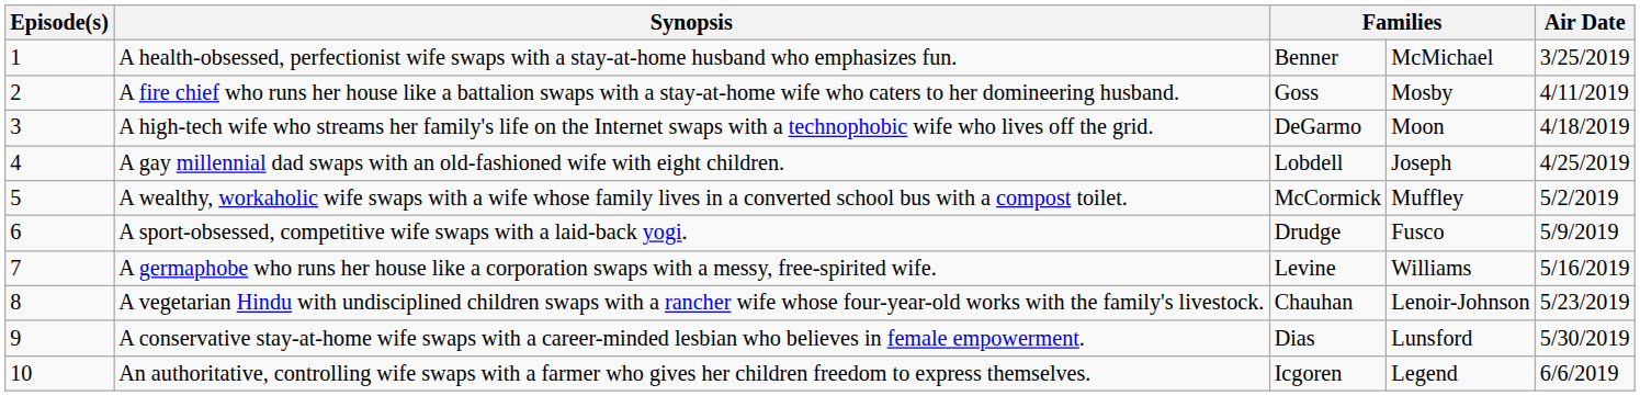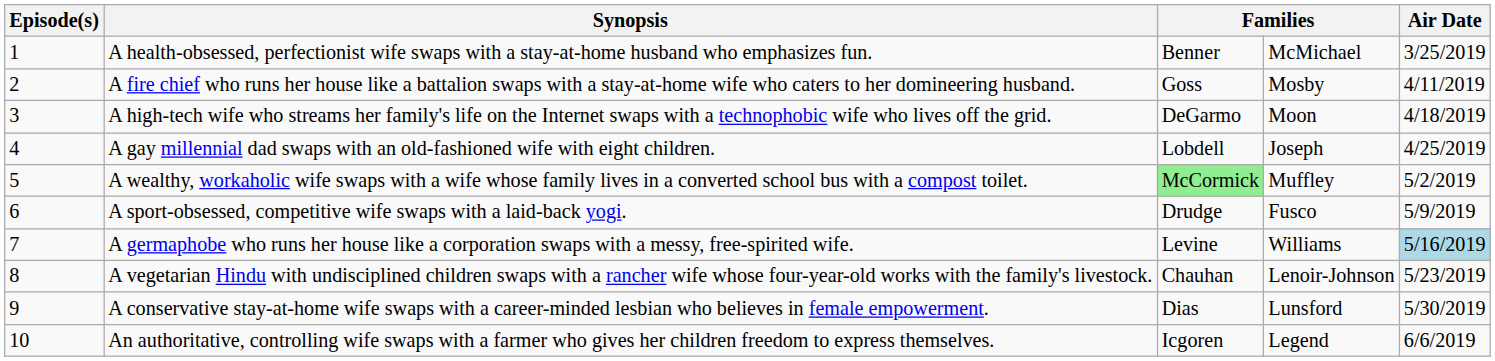row 6 | column 3: no background -> lightgreen background
row 8 | Air Date: no background -> lightblue background
